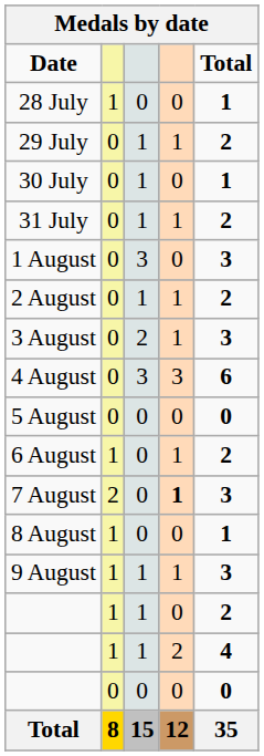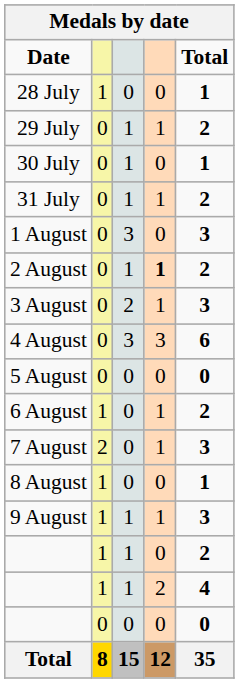2 August | column 4: normal -> bold
7 August | column 4: bold -> normal
